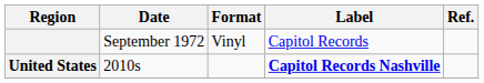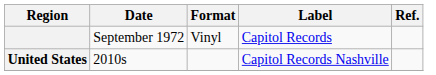United States | Label: bold -> normal
